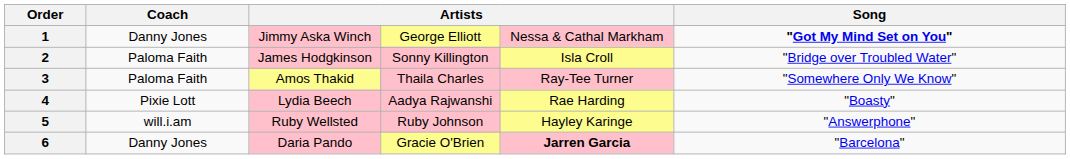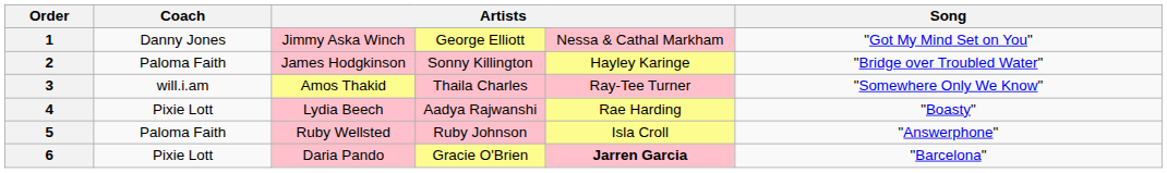1 | Song: bold -> normal
2 | column 5: Isla Croll -> Hayley Karinge
3 | Coach: Paloma Faith -> will.i.am
5 | Coach: will.i.am -> Paloma Faith
5 | column 5: Hayley Karinge -> Isla Croll
6 | Coach: Danny Jones -> Pixie Lott
